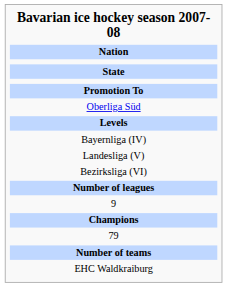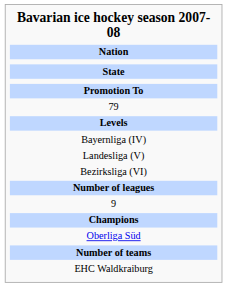row 5 | column 1: Oberliga Süd -> 79
row 13 | column 1: 79 -> Oberliga Süd
